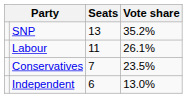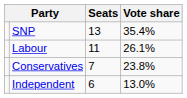SNP | Vote share: 35.2% -> 35.4%
Conservatives | Vote share: 23.5% -> 23.8%
